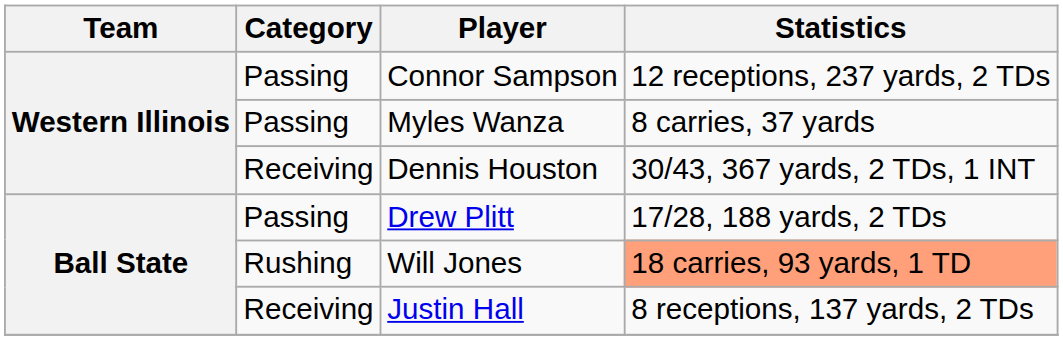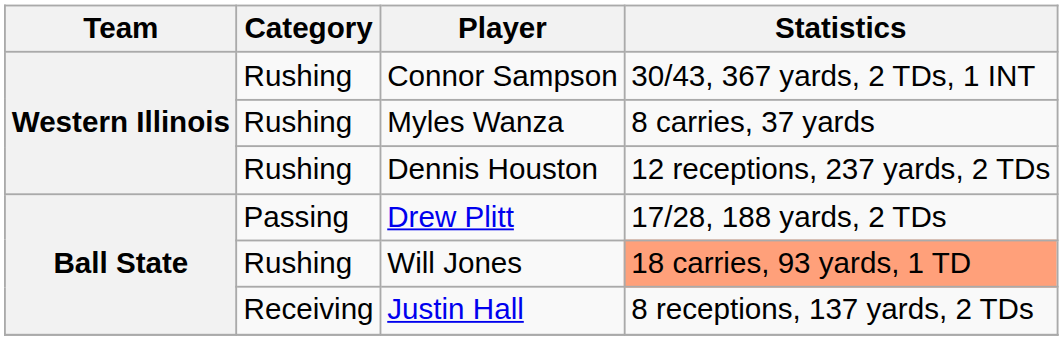Connor Sampson | Category: Passing -> Rushing
Connor Sampson | Statistics: 12 receptions, 237 yards, 2 TDs -> 30/43, 367 yards, 2 TDs, 1 INT
Myles Wanza | Category: Passing -> Rushing
Dennis Houston | Category: Receiving -> Rushing
Dennis Houston | Statistics: 30/43, 367 yards, 2 TDs, 1 INT -> 12 receptions, 237 yards, 2 TDs
